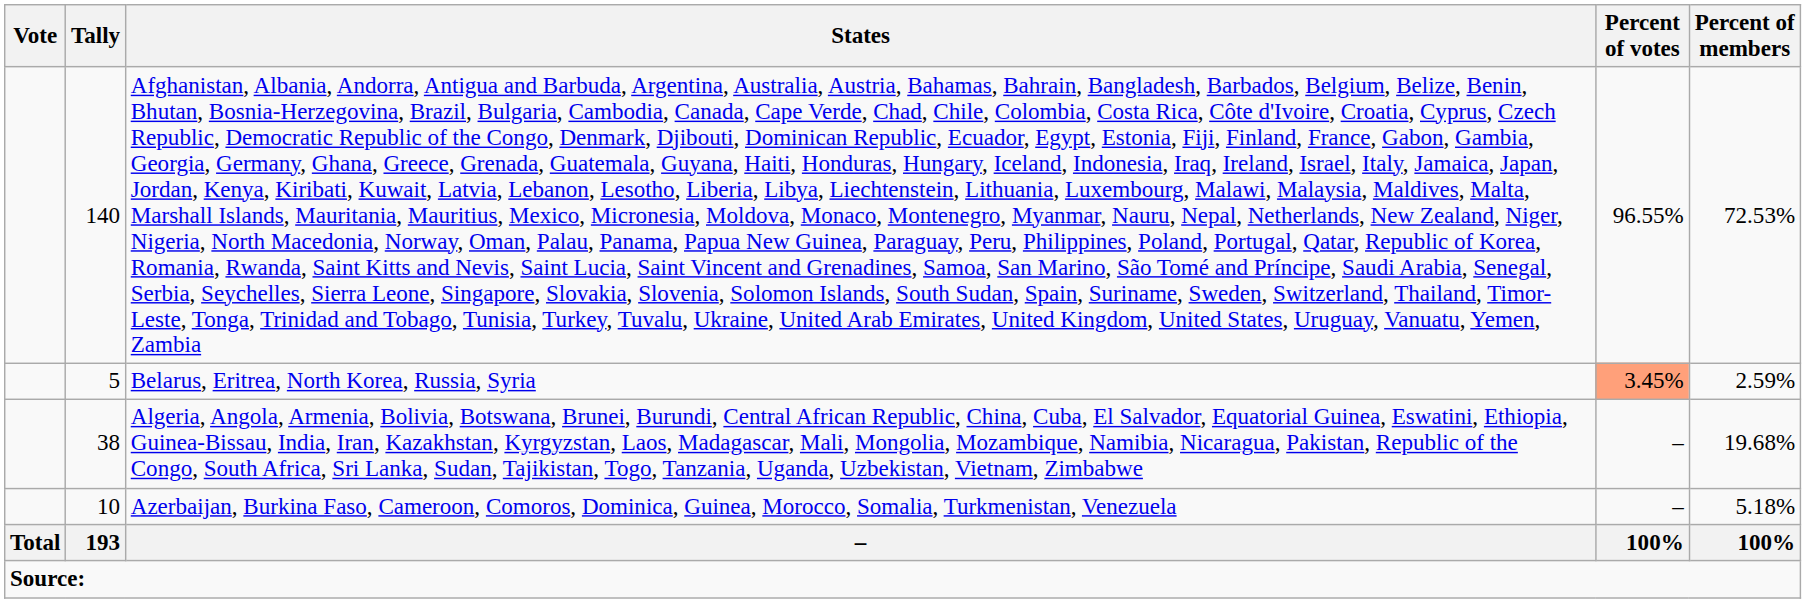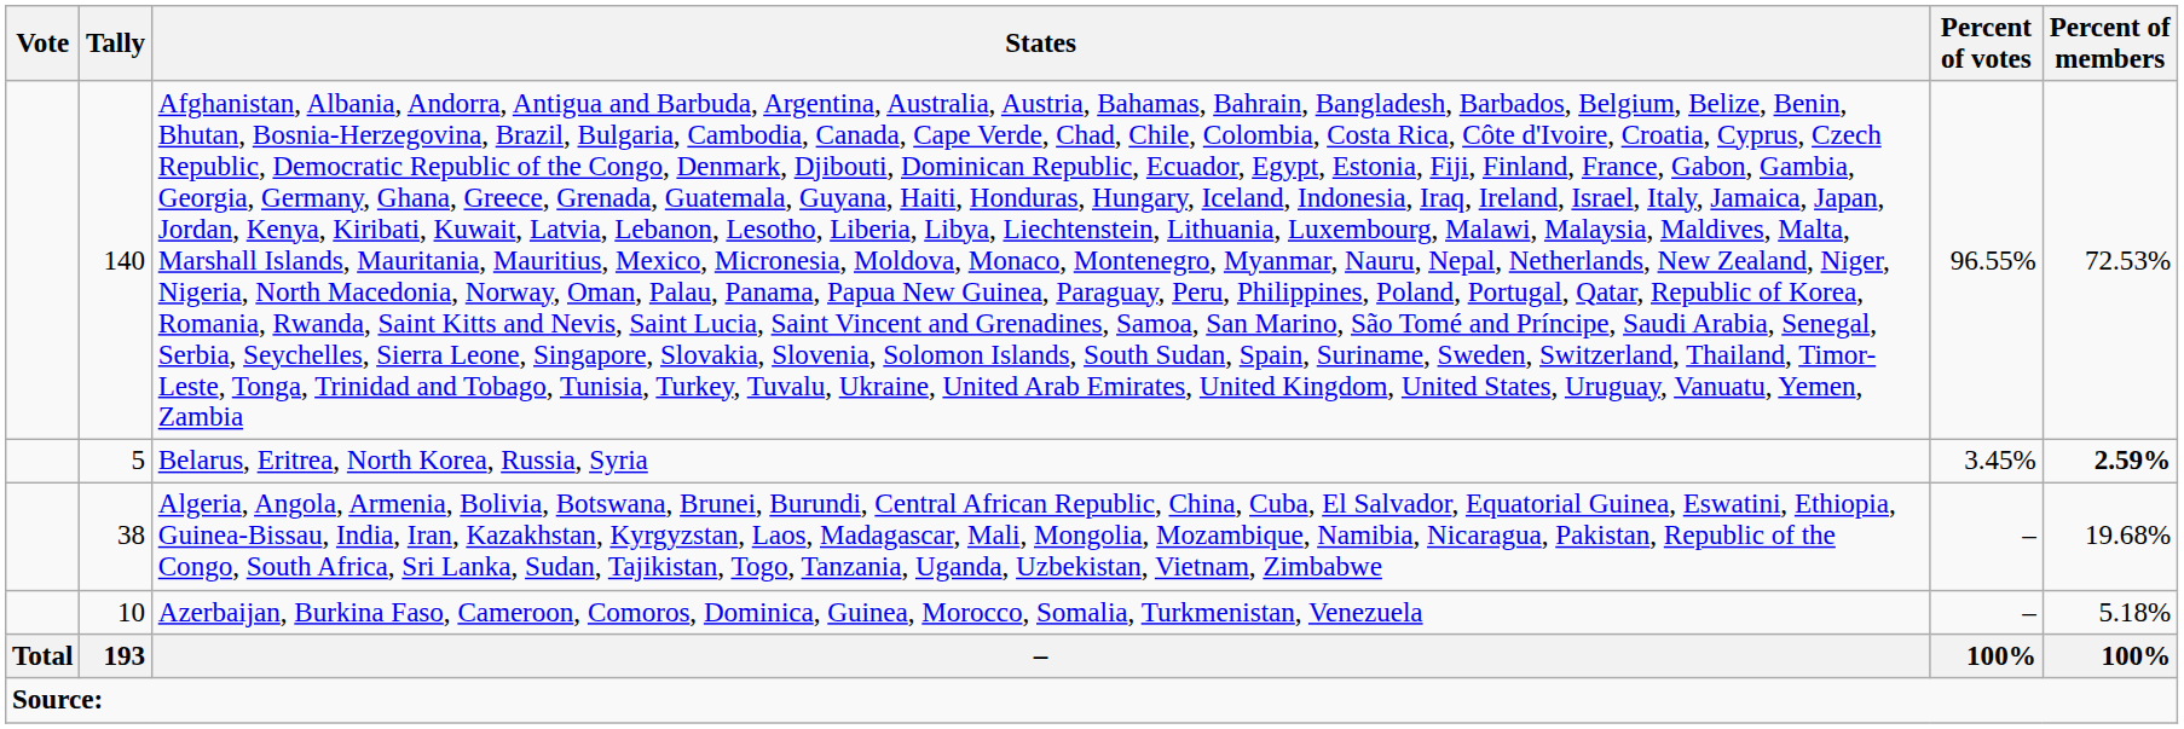Belarus, Eritrea, North Korea, Russia, Syria | Percent of votes: lightsalmon background -> no background
Belarus, Eritrea, North Korea, Russia, Syria | Percent of members: normal -> bold
